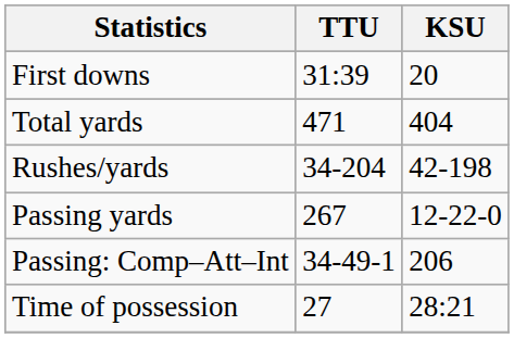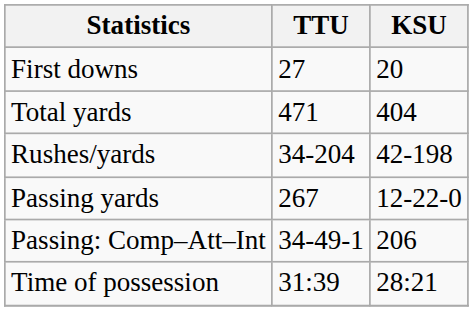First downs | TTU: 31:39 -> 27
Time of possession | TTU: 27 -> 31:39
